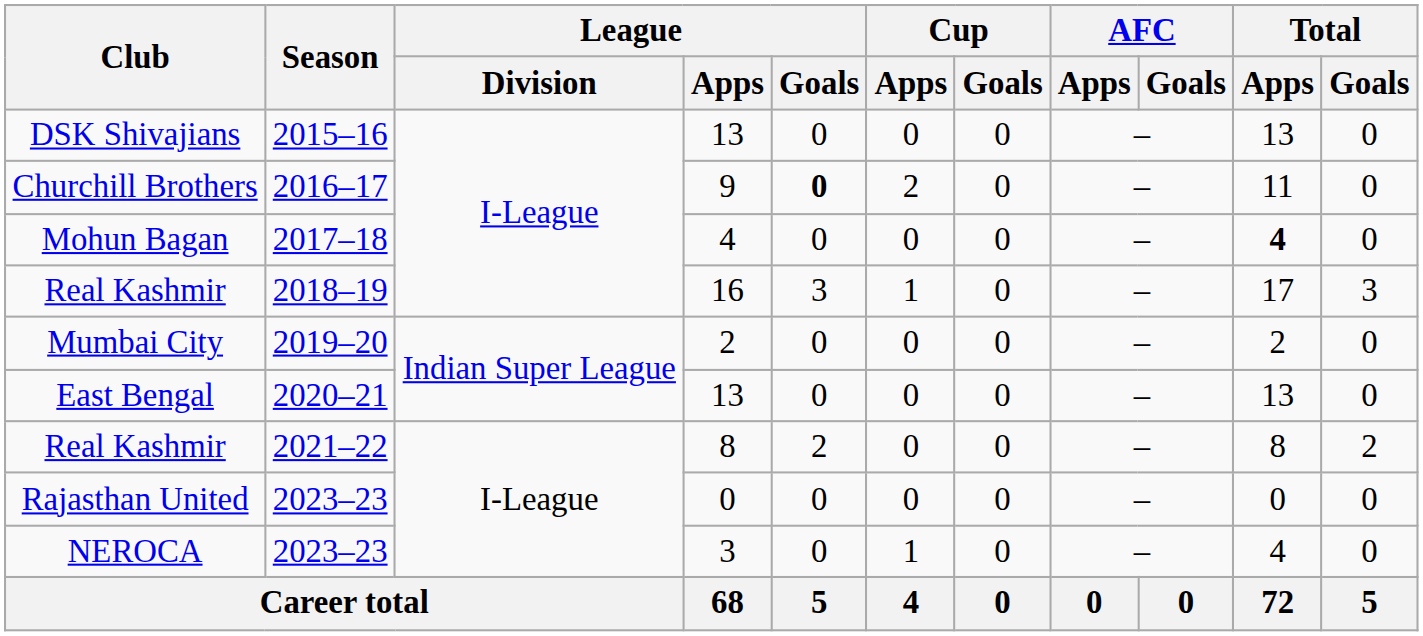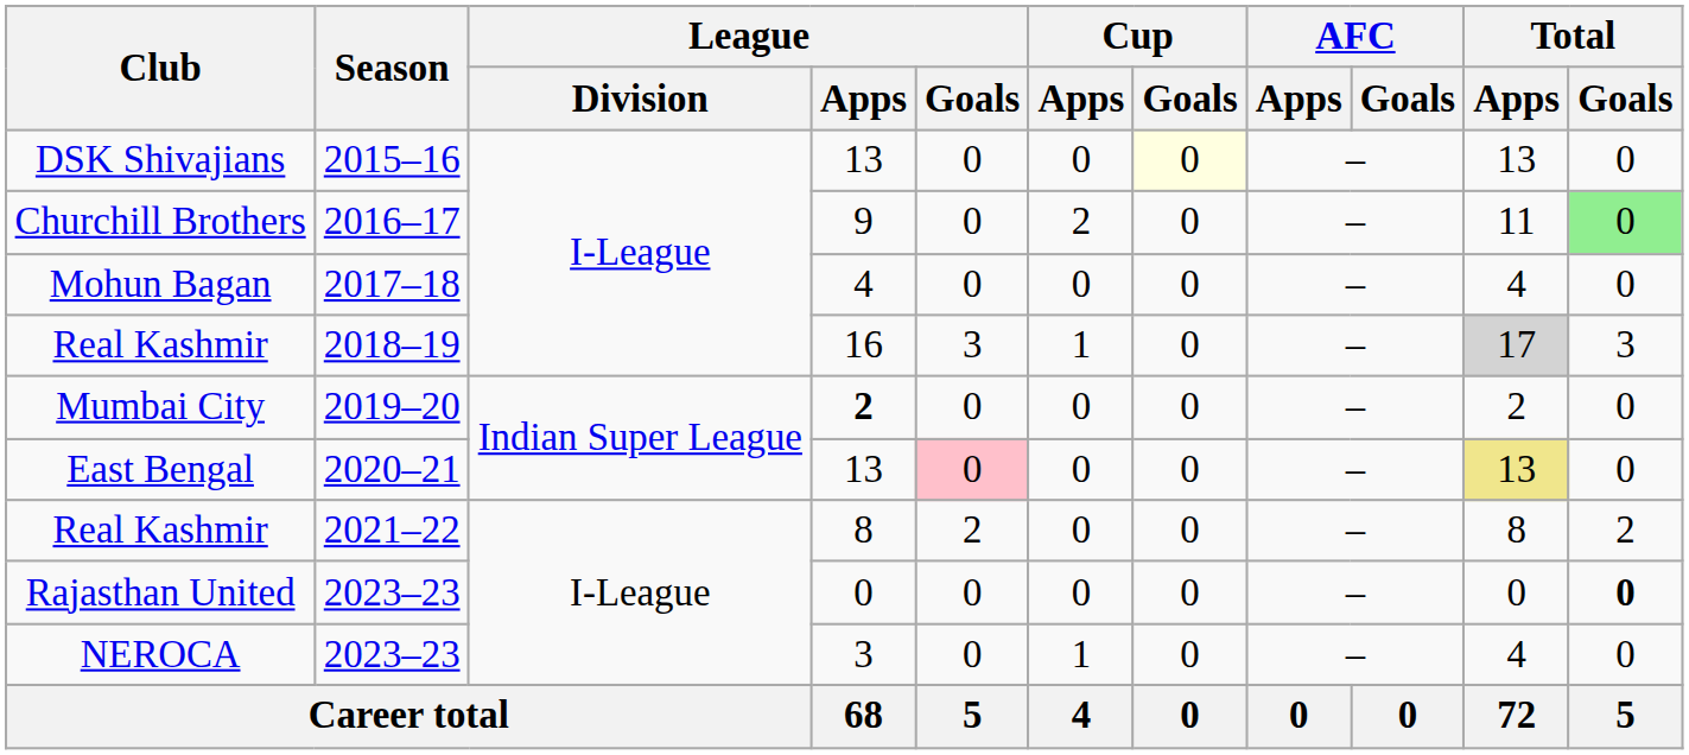DSK Shivajians | Cup / Goals: no background -> lightyellow background
Churchill Brothers | League / Goals: bold -> normal
Churchill Brothers | Total / Goals: no background -> lightgreen background
Mohun Bagan | Total / Apps: bold -> normal
Real Kashmir / 2018–19 | Total / Apps: no background -> lightgrey background
Mumbai City | League / Apps: normal -> bold
East Bengal | League / Goals: no background -> pink background
East Bengal | Total / Apps: no background -> khaki background
Rajasthan United | Total / Goals: normal -> bold
